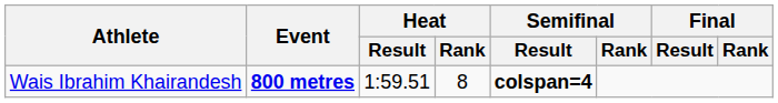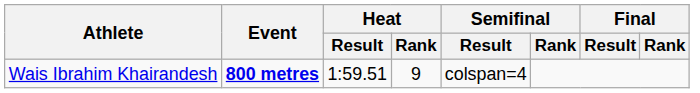Wais Ibrahim Khairandesh | Heat / Rank: 8 -> 9
Wais Ibrahim Khairandesh | Semifinal / Result: bold -> normal
